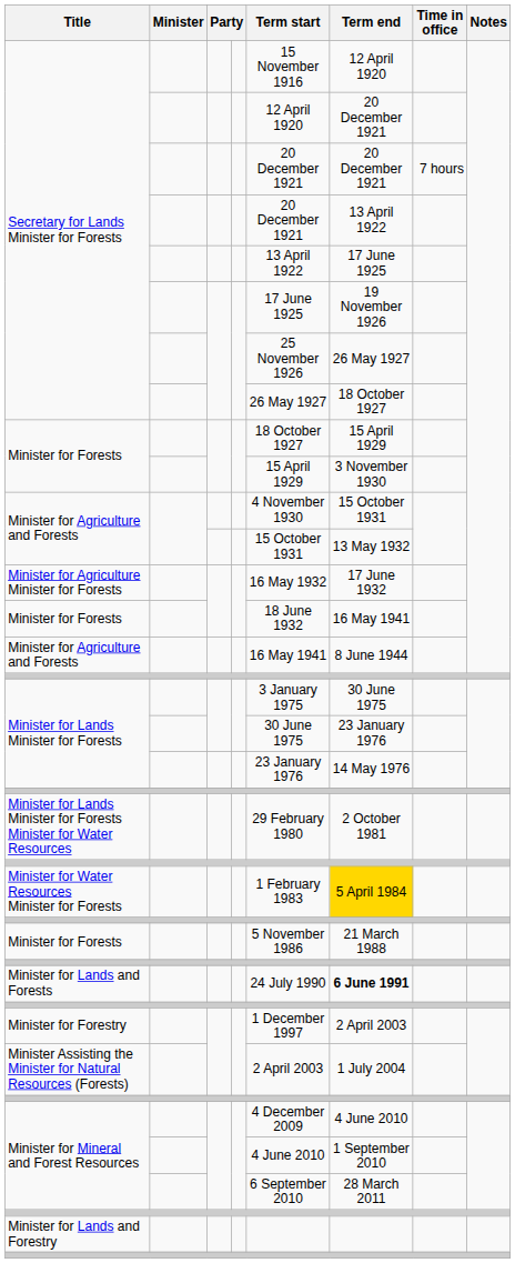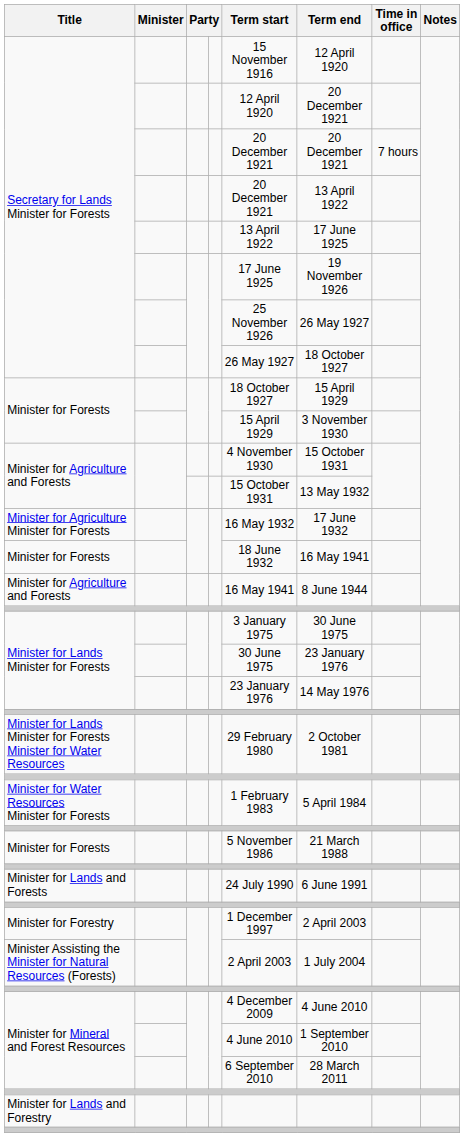Minister for Water Resources Minister for Forests | Term end: gold background -> no background
Minister for Lands and Forests | Term end: bold -> normal
